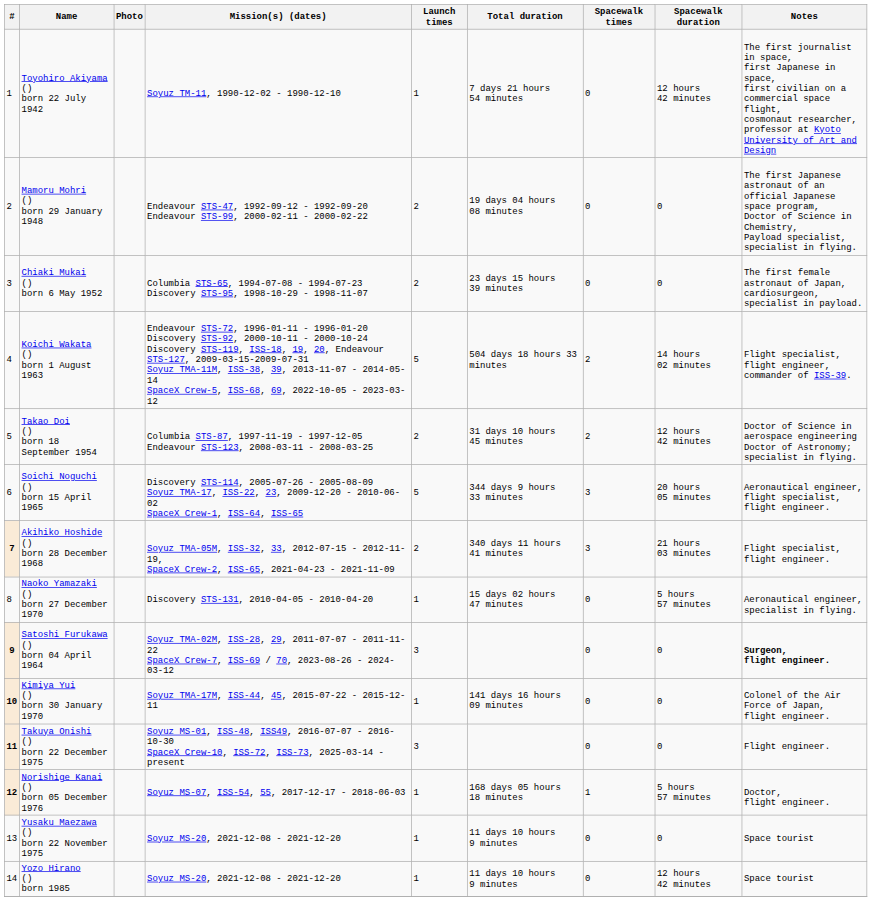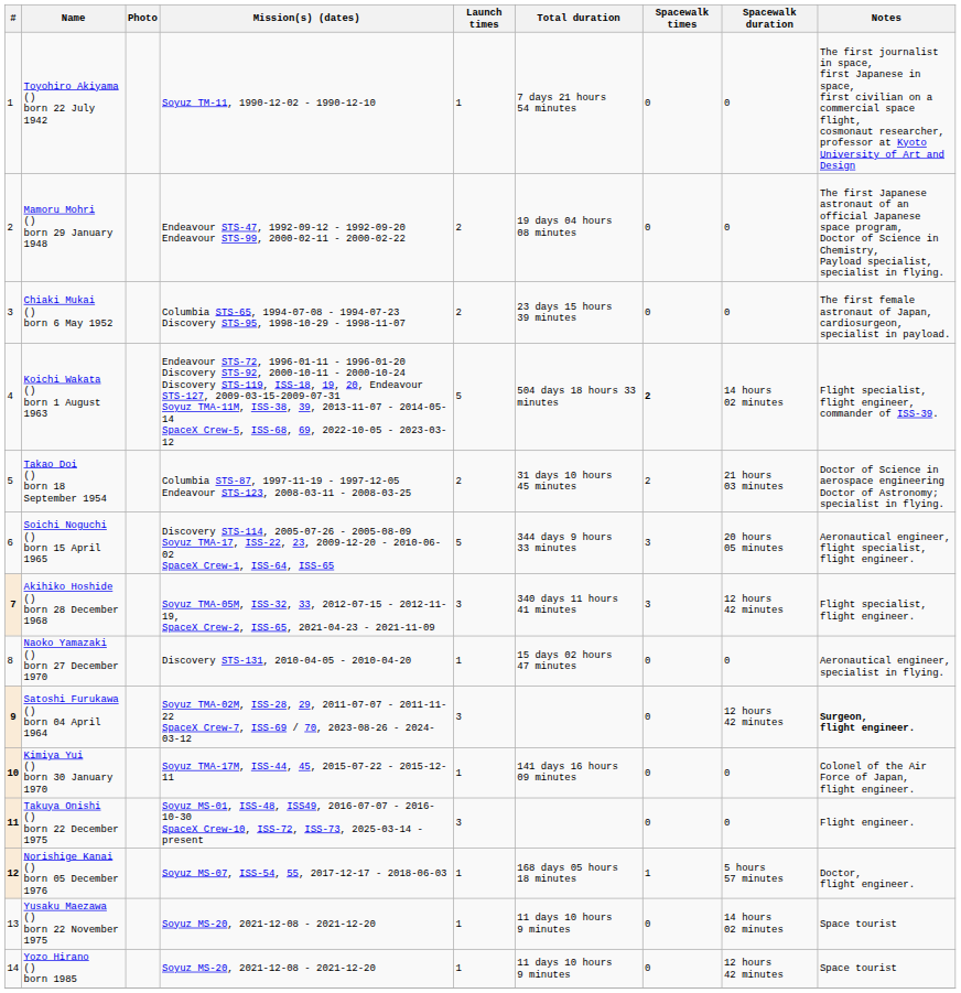Toyohiro Akiyama () born 22 July 1942 | Spacewalk duration: 12 hours 42 minutes -> 0
Koichi Wakata () born 1 August 1963 | Spacewalk times: normal -> bold
Takao Doi () born 18 September 1954 | Spacewalk duration: 12 hours 42 minutes -> 21 hours 03 minutes
Akihiko Hoshide () born 28 December 1968 | Launch times: 2 -> 3
Akihiko Hoshide () born 28 December 1968 | Spacewalk duration: 21 hours 03 minutes -> 12 hours 42 minutes
Naoko Yamazaki () born 27 December 1970 | Spacewalk duration: 5 hours 57 minutes -> 0
Satoshi Furukawa () born 04 April 1964 | Spacewalk duration: 0 -> 12 hours 42 minutes
Yusaku Maezawa () born 22 November 1975 | Spacewalk duration: 0 -> 14 hours 02 minutes
